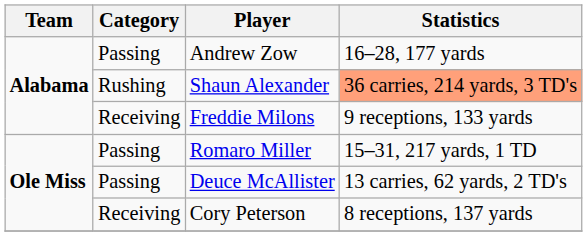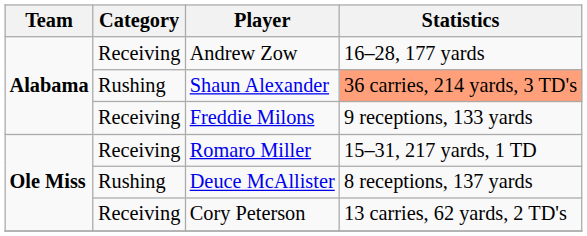Andrew Zow | Category: Passing -> Receiving
Romaro Miller | Category: Passing -> Receiving
Deuce McAllister | Category: Passing -> Rushing
Deuce McAllister | Statistics: 13 carries, 62 yards, 2 TD's -> 8 receptions, 137 yards
Cory Peterson | Statistics: 8 receptions, 137 yards -> 13 carries, 62 yards, 2 TD's
